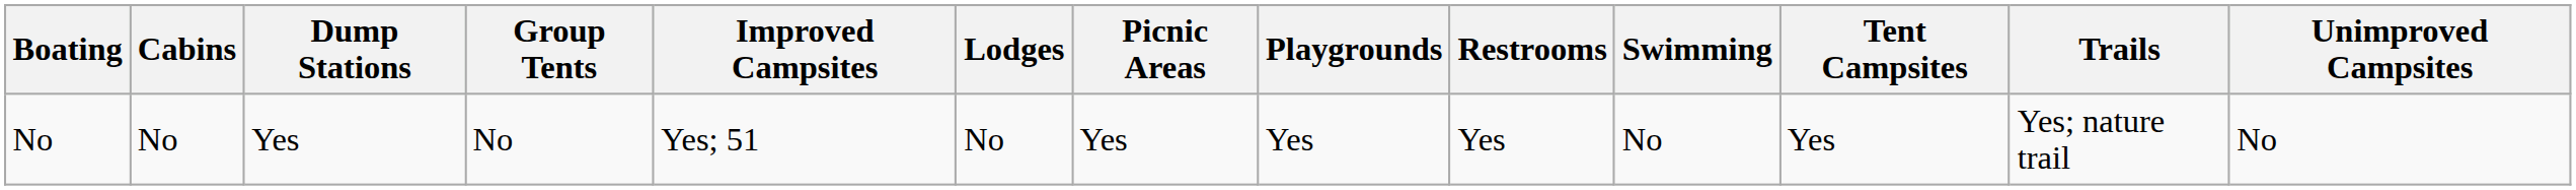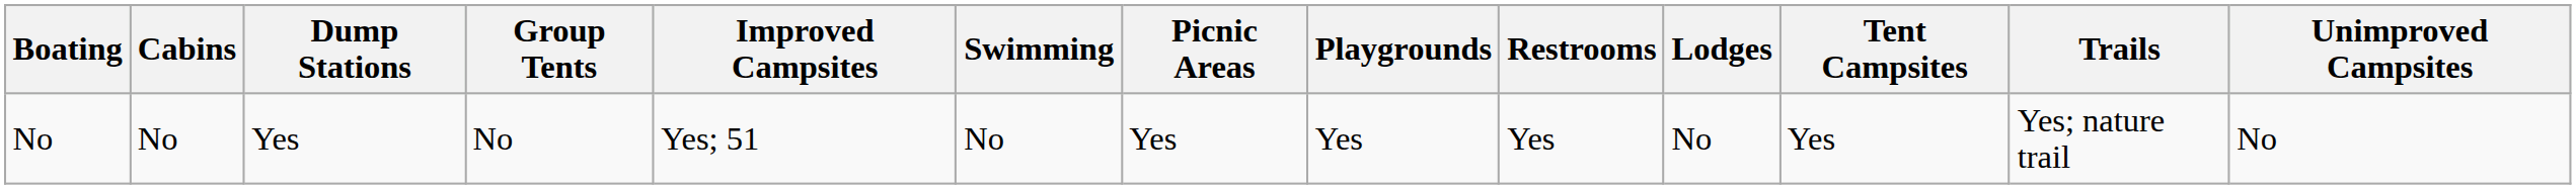columns swapped: Lodges <-> Swimming
